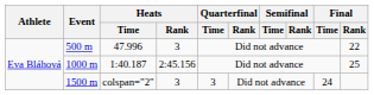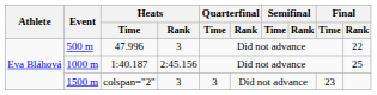1500 m | Final / Time: 24 -> 23
